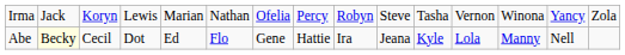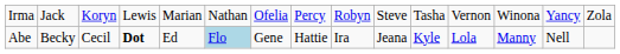Abe | column 2: lightyellow background -> no background
Abe | column 4: normal -> bold
Abe | column 6: no background -> lightblue background
